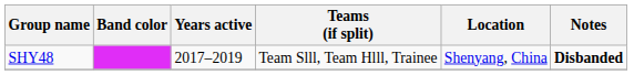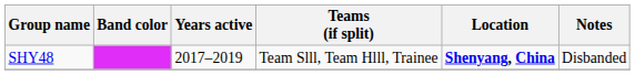SHY48 | Location: normal -> bold
SHY48 | Notes: bold -> normal
